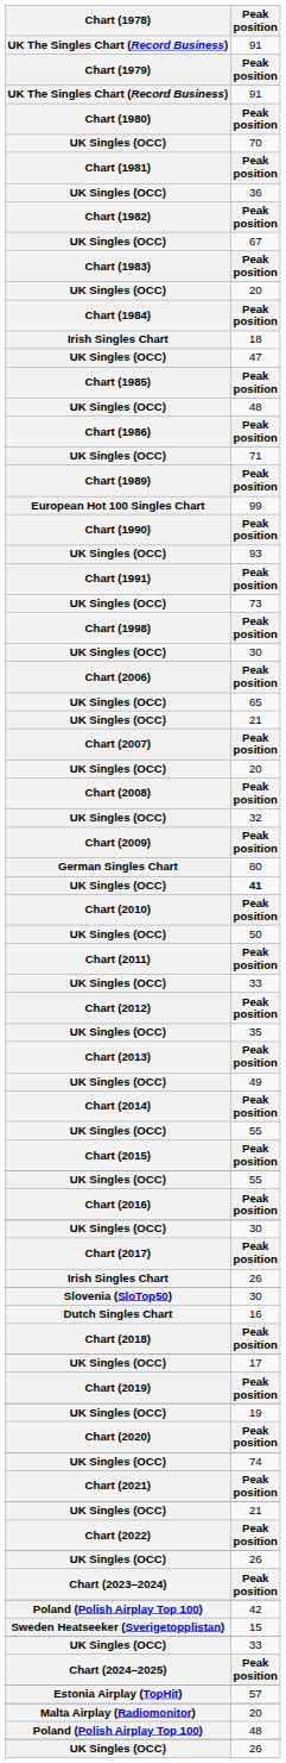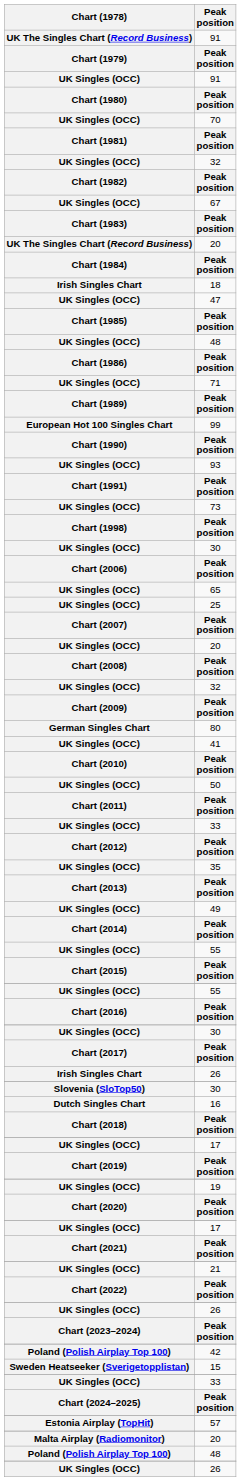row 4 | Chart (1978): UK The Singles Chart (Record Business) -> UK Singles (OCC)
row 8 | Peak position: 36 -> 32
row 12 | Chart (1978): UK Singles (OCC) -> UK The Singles Chart (Record Business)
row 30 | Peak position: 21 -> 25
row 37 | Peak position: bold -> normal
row 61 | Peak position: 74 -> 17
